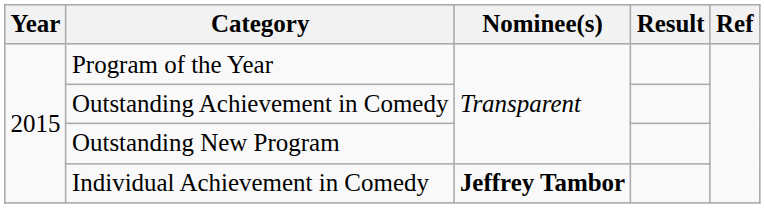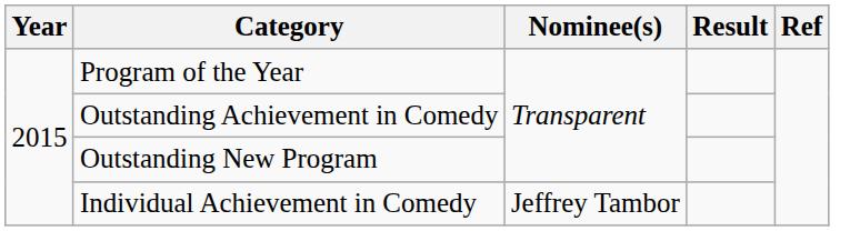Individual Achievement in Comedy | Nominee(s): bold -> normal
